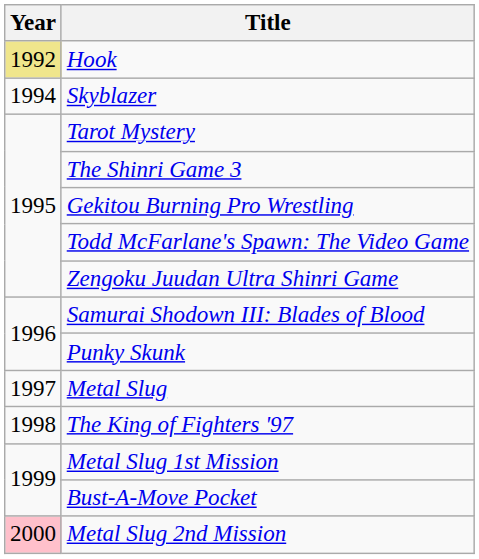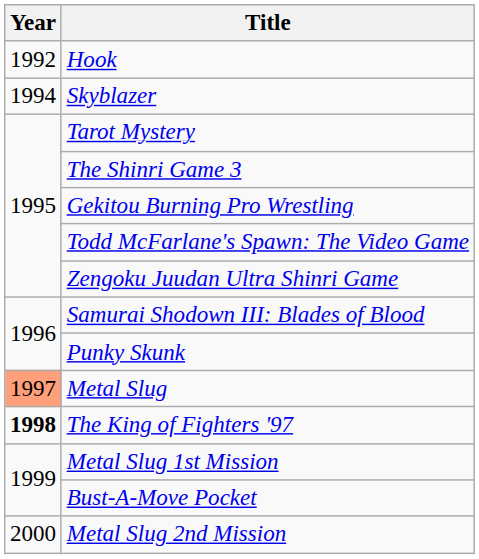Hook | Year: khaki background -> no background
Metal Slug | Year: no background -> lightsalmon background
The King of Fighters '97 | Year: normal -> bold
Metal Slug 2nd Mission | Year: pink background -> no background
